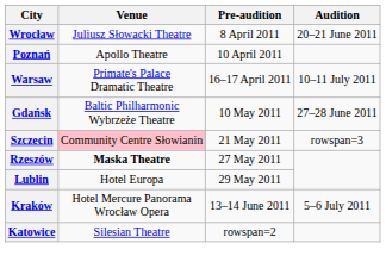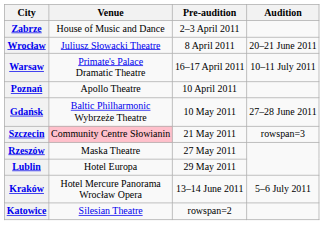+ row: Zabrze | House of Music and Dance | 2–3 April 2011
rows swapped: Poznań <-> Warsaw
Rzeszów | Venue: bold -> normal
